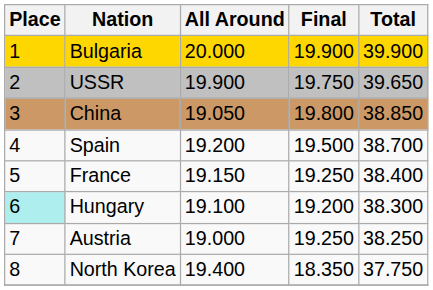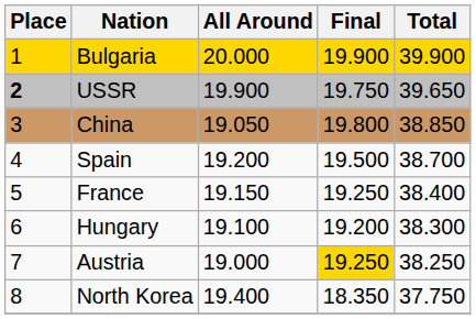USSR | Place: normal -> bold
Hungary | Place: paleturquoise background -> no background
Austria | Final: no background -> gold background
